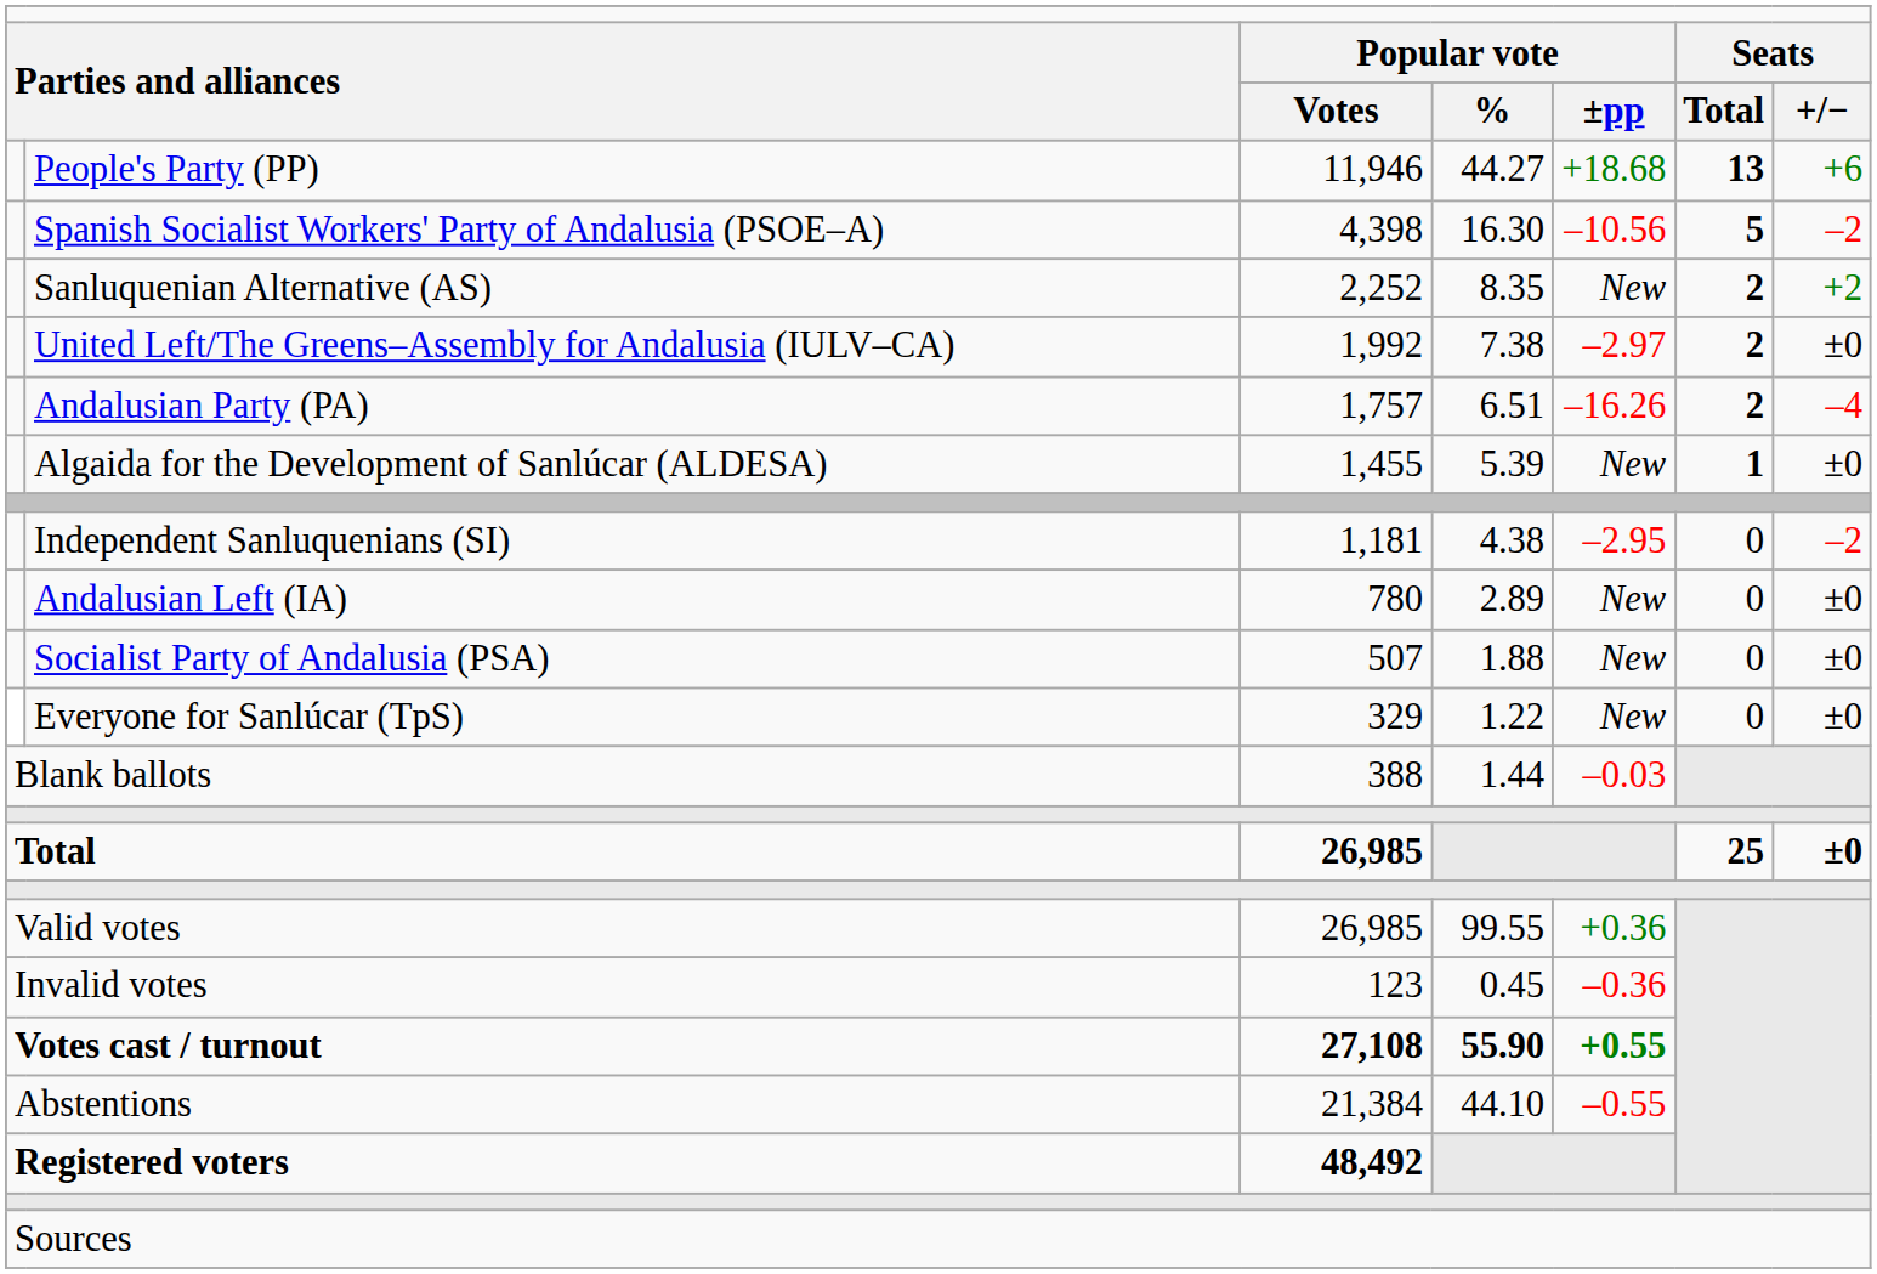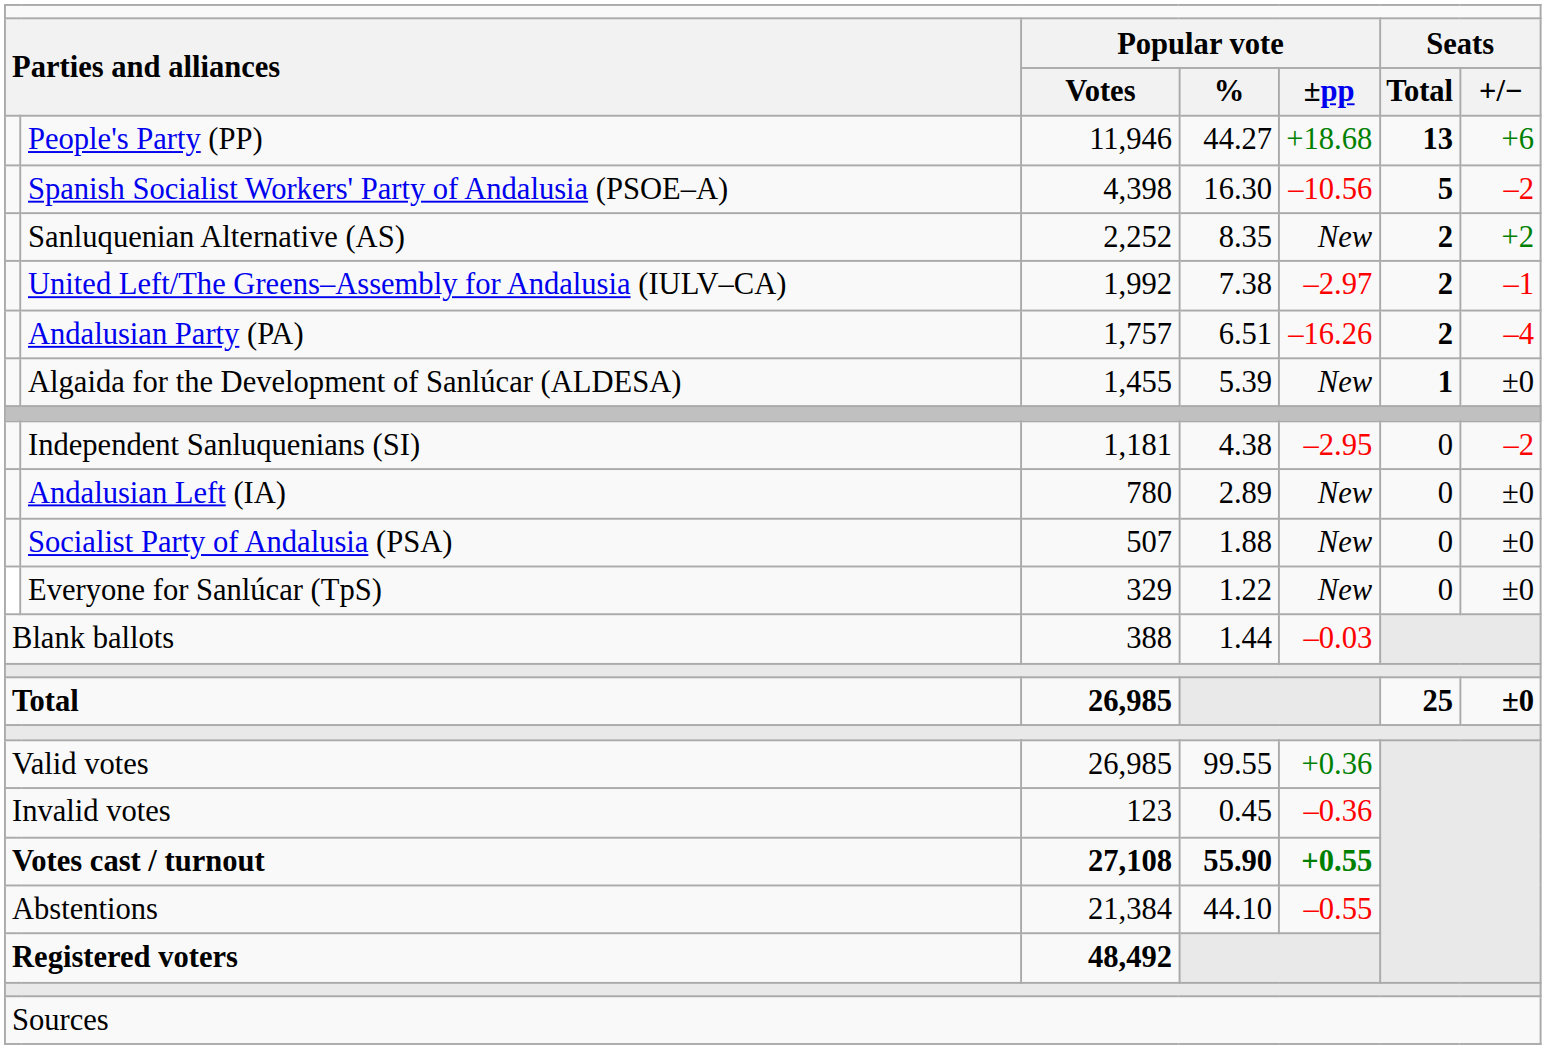United Left/The Greens–Assembly for Andalusia (IULV–CA) | column 7: ±0 -> –1
